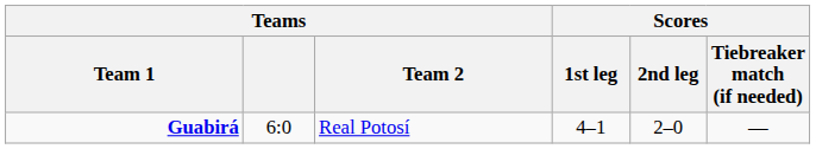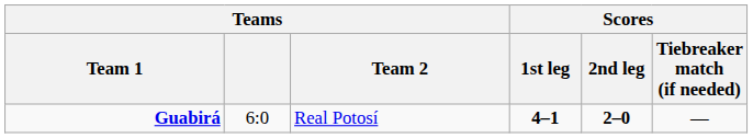Guabirá | Scores / 1st leg: normal -> bold
Guabirá | Scores / 2nd leg: normal -> bold
